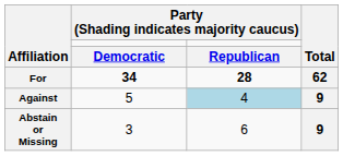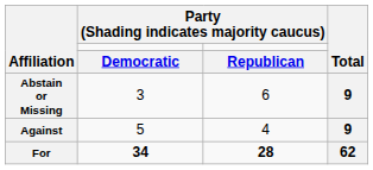rows swapped: For <-> Abstain or Missing
Against | column 3: lightblue background -> no background
